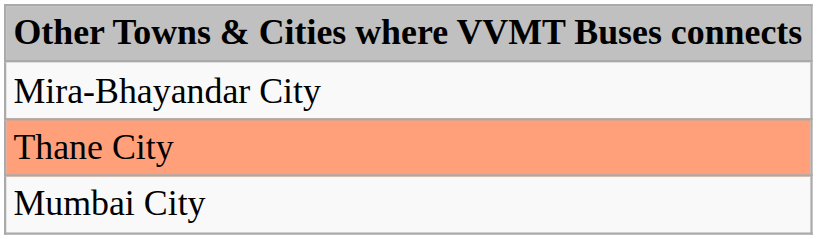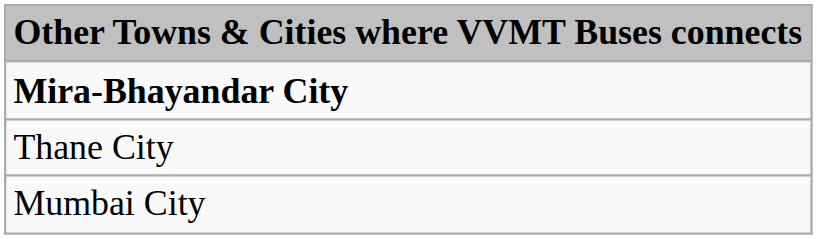Mira-Bhayandar City | column 1: normal -> bold
Thane City | column 1: lightsalmon background -> no background
